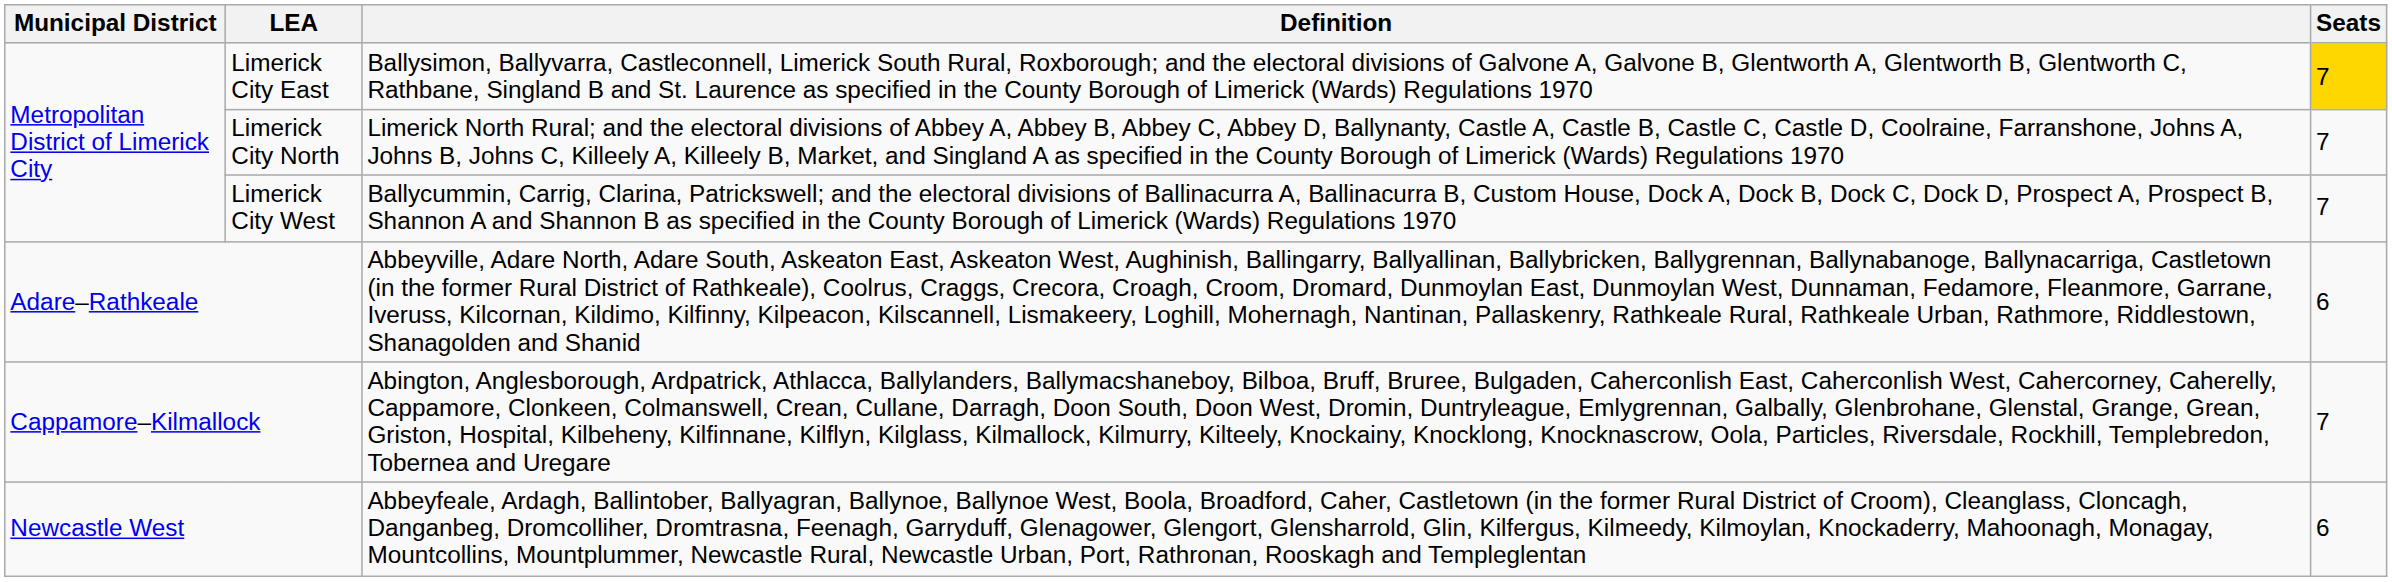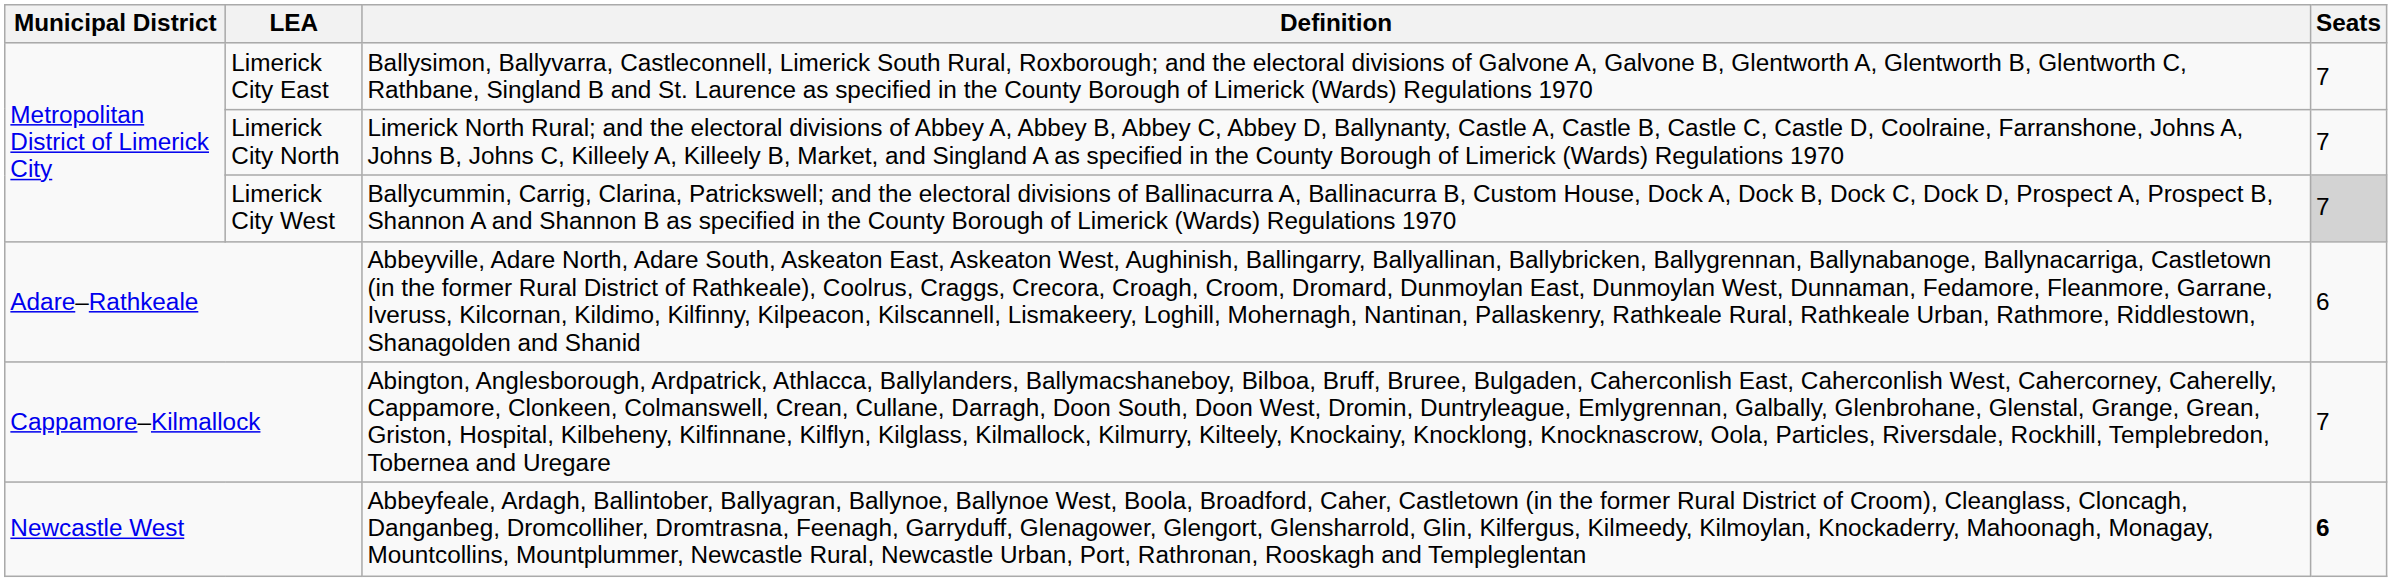Limerick City East | Seats: gold background -> no background
Limerick City West | Seats: no background -> lightgrey background
Newcastle West | Seats: normal -> bold
